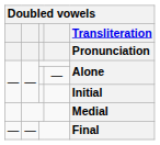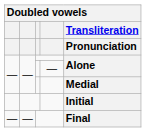row 6 | Transliteration / Pronunciation: Initial -> Medial
row 7 | Transliteration / Pronunciation: Medial -> Initial
